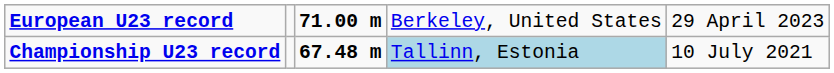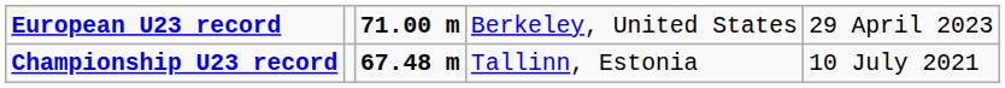Championship U23 record | column 4: lightblue background -> no background
